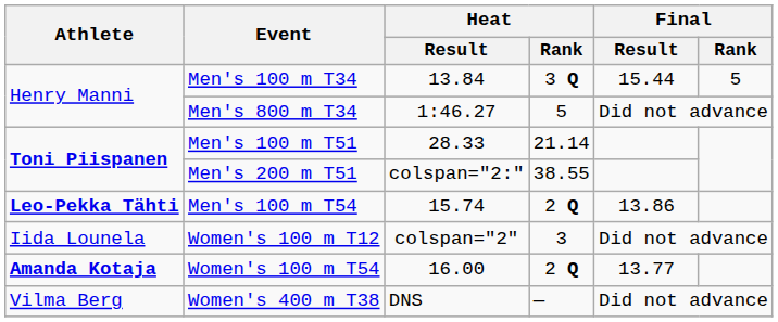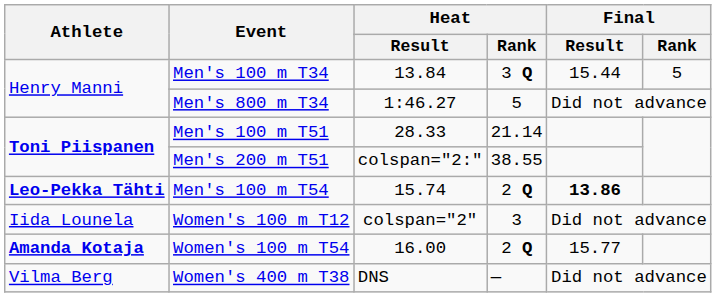Men's 100 m T54 | Final / Result: normal -> bold
Women's 100 m T54 | Final / Result: 13.77 -> 15.77
